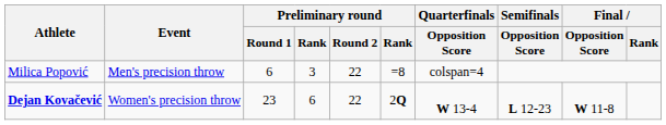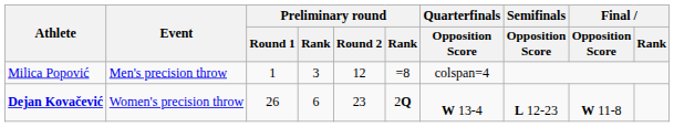Milica Popović | Preliminary round / Round 1: 6 -> 1
Milica Popović | Preliminary round / Round 2: 22 -> 12
Dejan Kovačević | Preliminary round / Round 1: 23 -> 26
Dejan Kovačević | Preliminary round / Round 2: 22 -> 23
